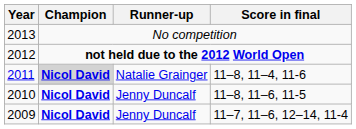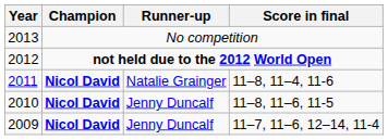2011 | Champion: lightgrey background -> no background
